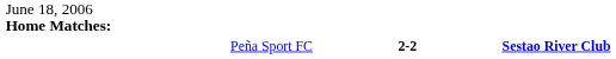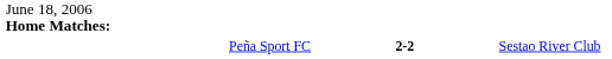Peña Sport FC | column 3: bold -> normal
